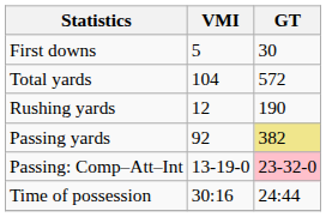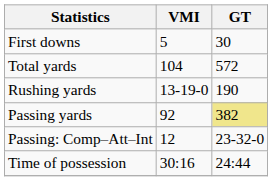Rushing yards | VMI: 12 -> 13-19-0
Passing: Comp–Att–Int | VMI: 13-19-0 -> 12
Passing: Comp–Att–Int | GT: pink background -> no background
